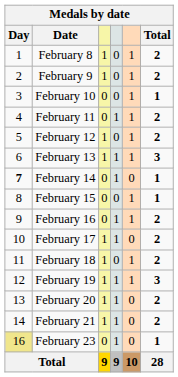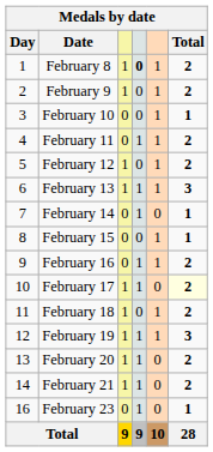February 8 | column 4: normal -> bold
February 14 | Day: bold -> normal
February 17 | Total: no background -> lightyellow background
February 23 | Day: khaki background -> no background
